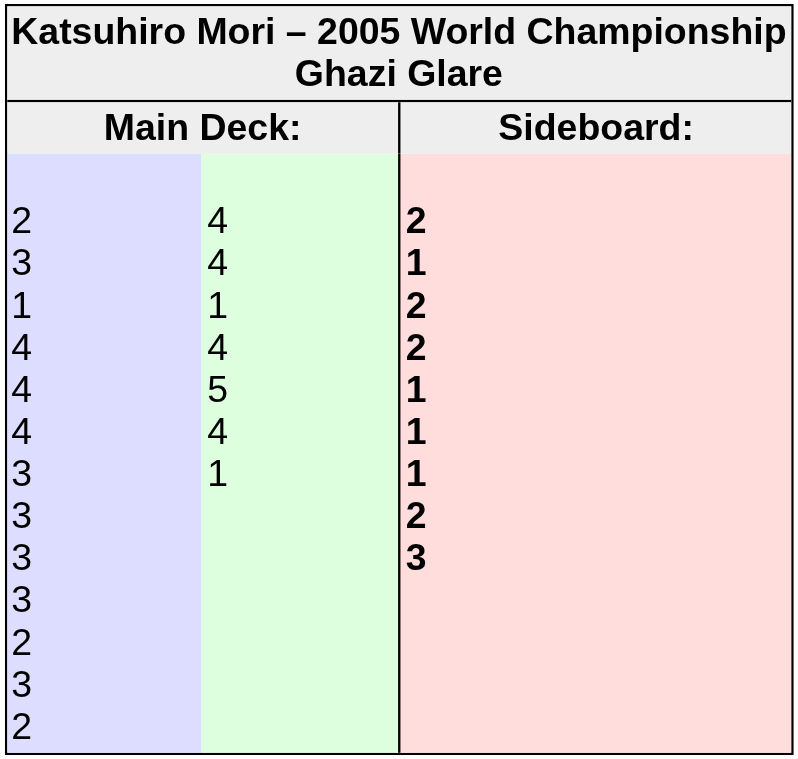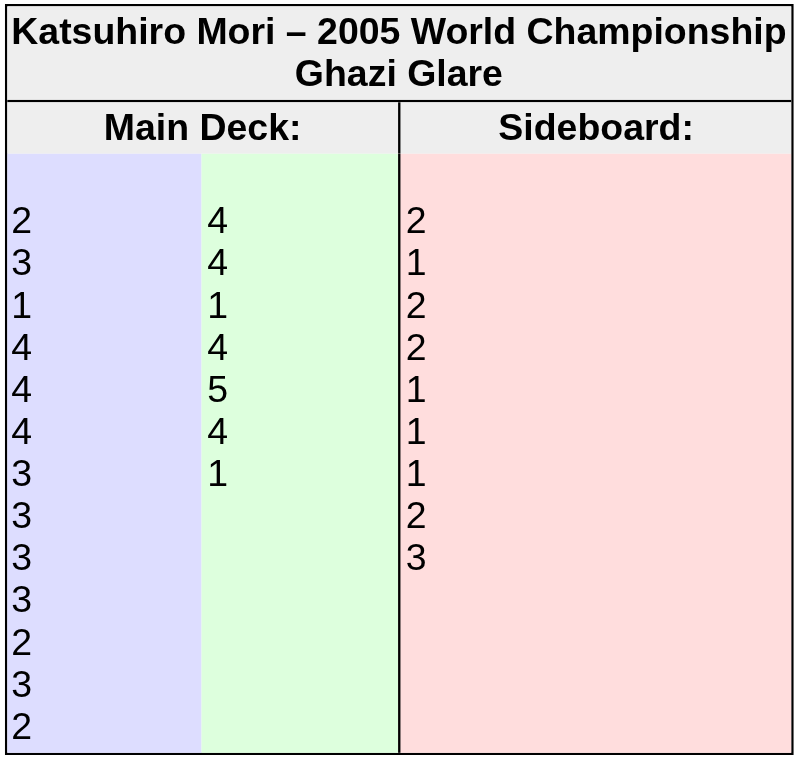2 3 1 4 4 4 3 3 3 3 2 3 2 | Sideboard:: bold -> normal
